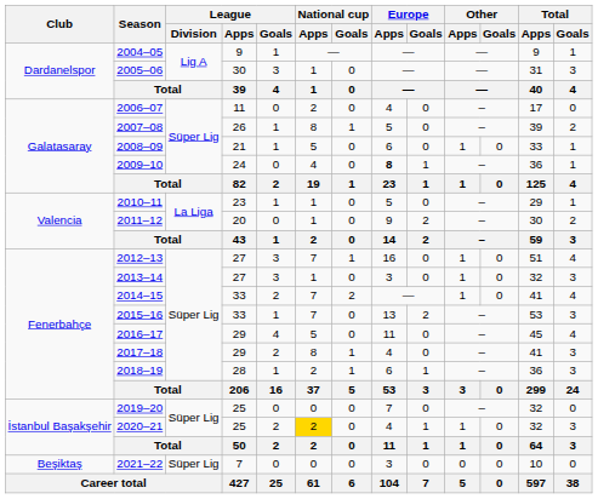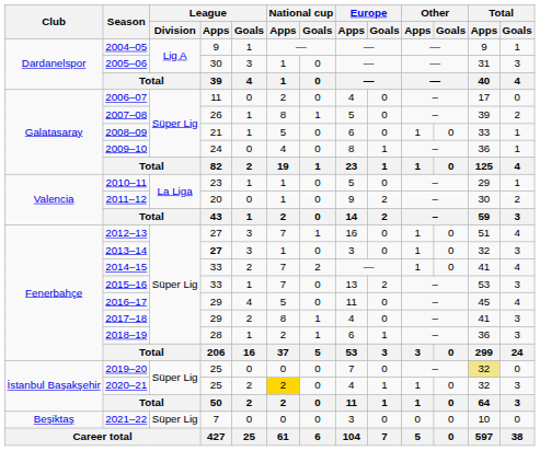2009–10 | Europe / Apps: bold -> normal
2013–14 | League / Apps: normal -> bold
2019–20 | Total / Apps: no background -> khaki background
